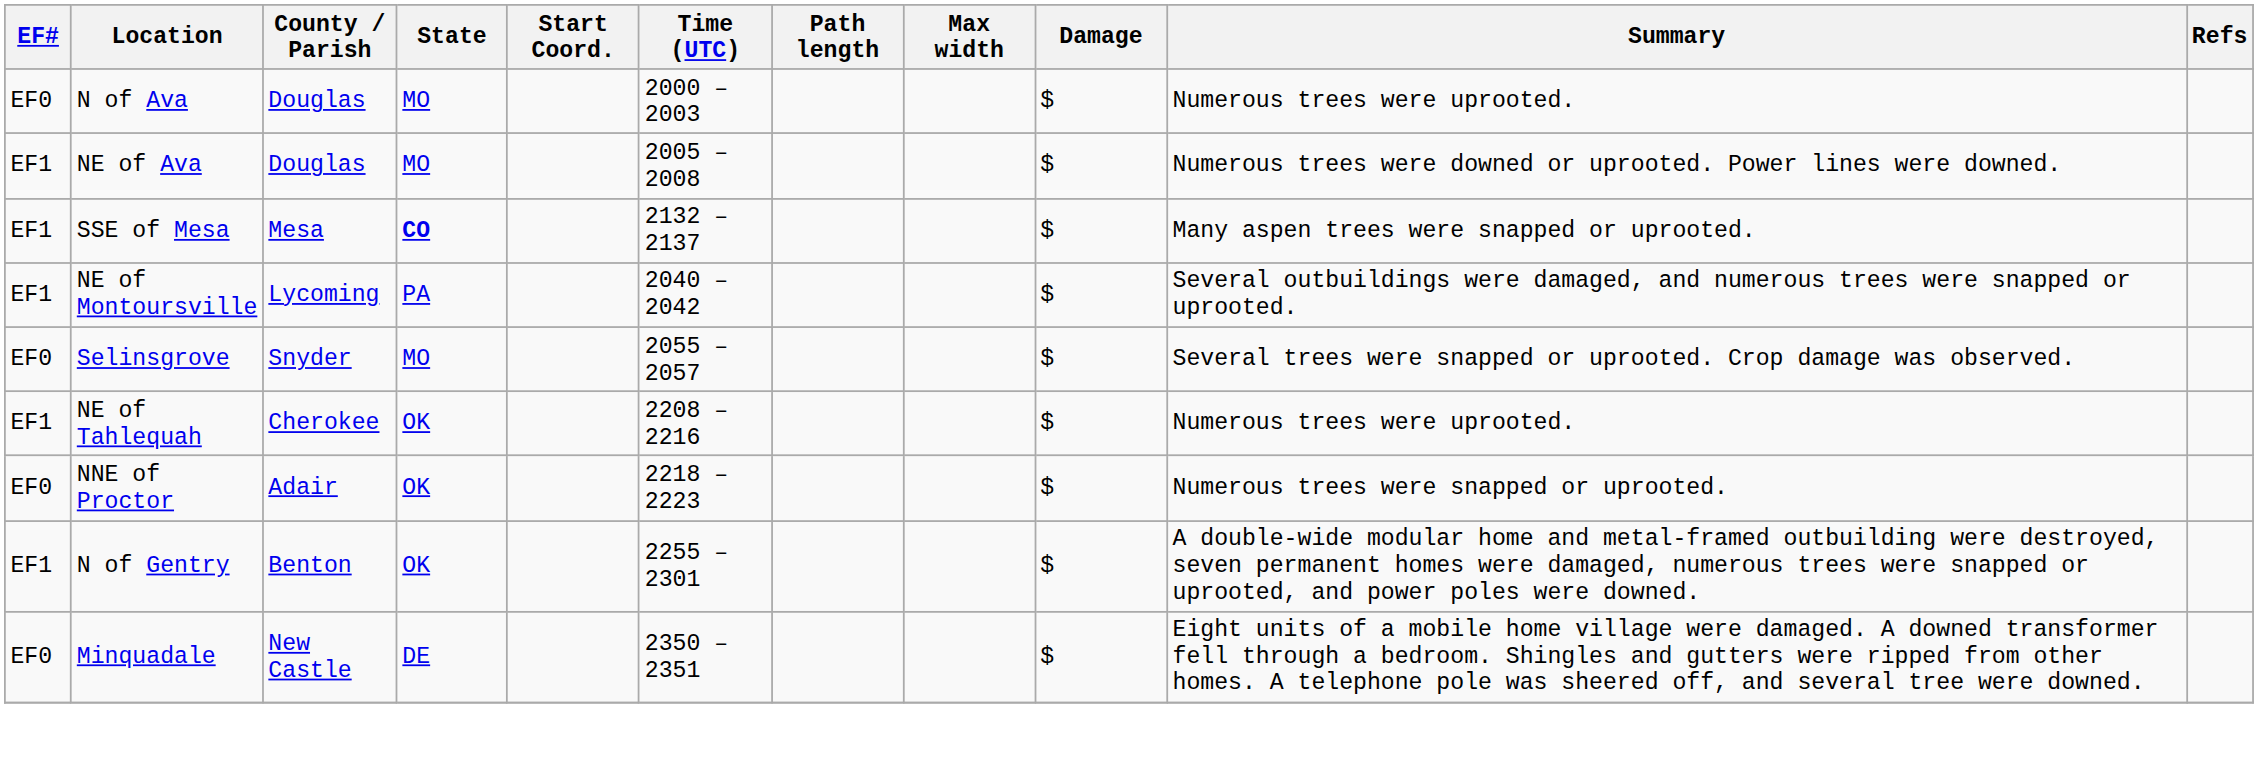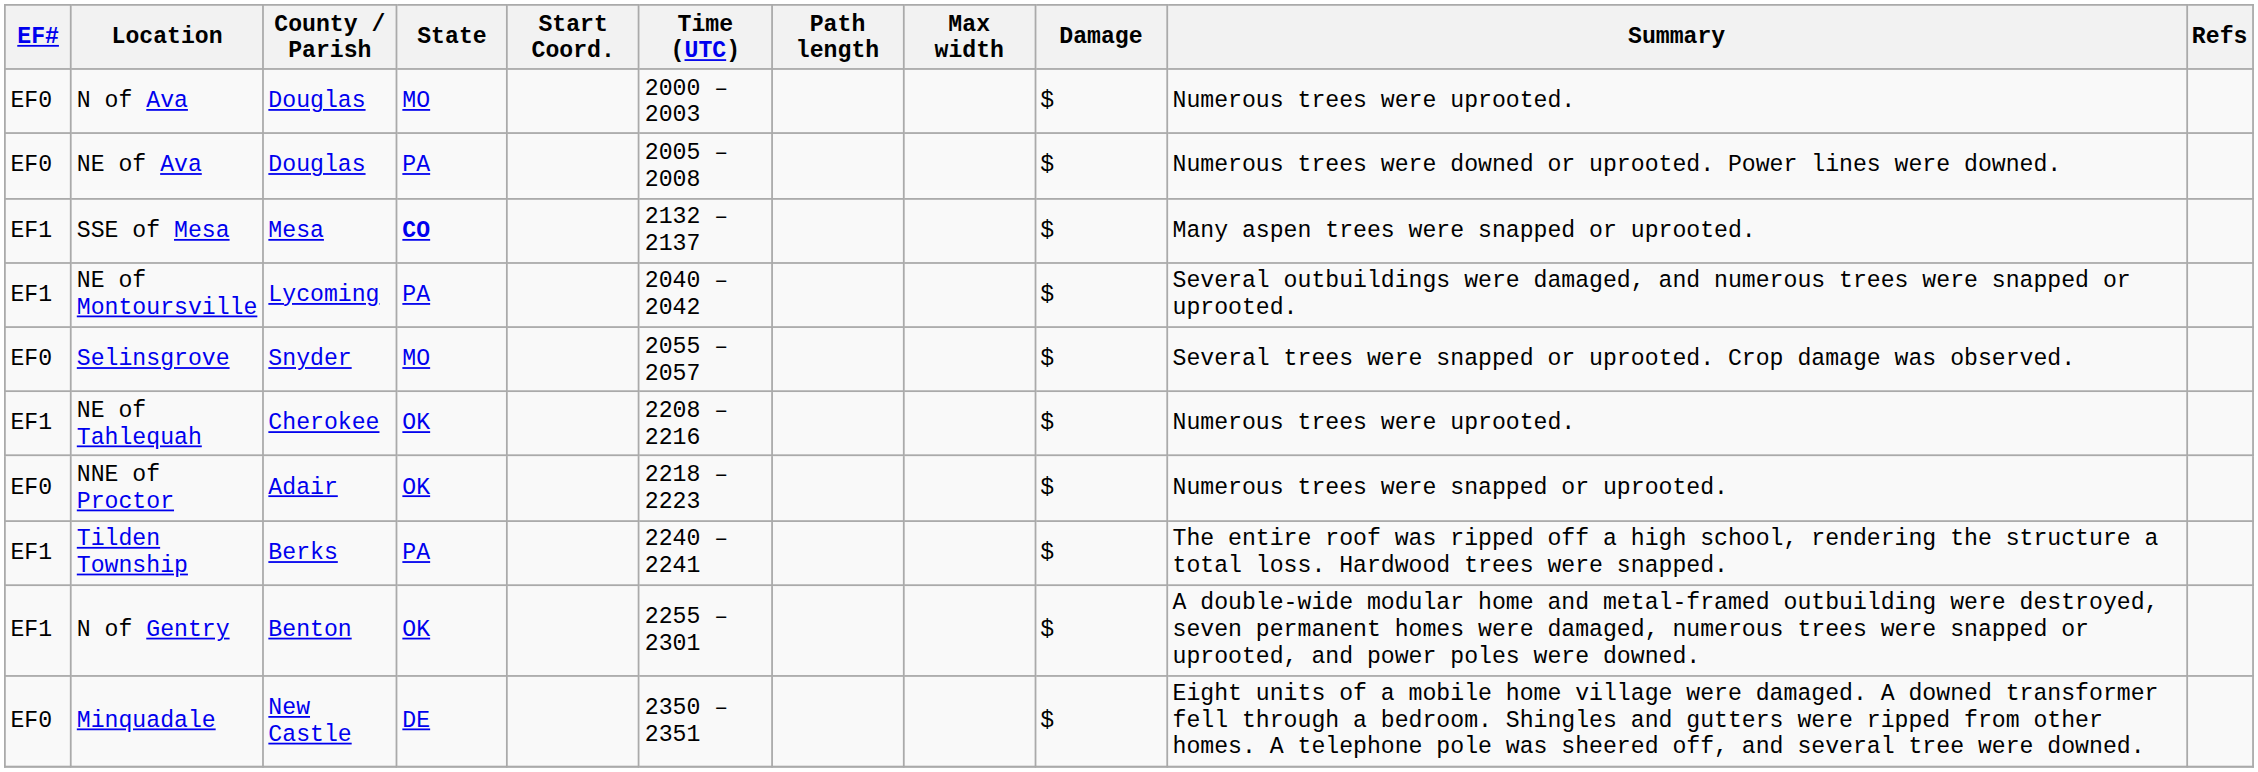NE of Ava | EF#: EF1 -> EF0
NE of Ava | State: MO -> PA
+ row: EF1 | Tilden Township | Berks | PA | 2240 – 2241 | $ | The entire roof was ripped off a high school, rendering the structure a total loss. Hardwood trees were snapped.
